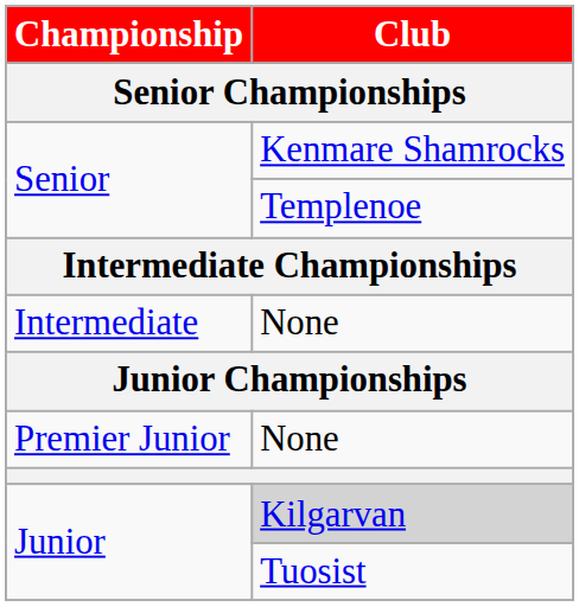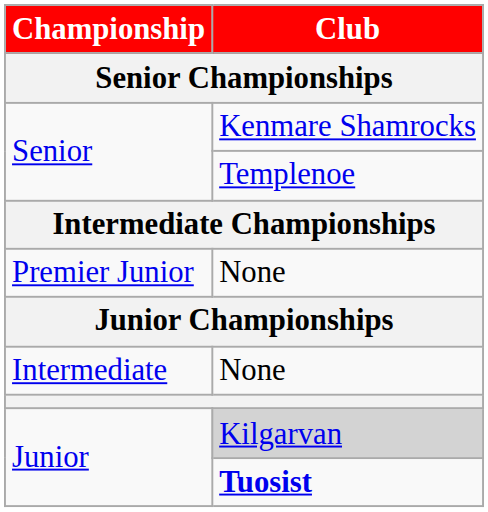row 6 | Championship: Intermediate -> Premier Junior
row 8 | Championship: Premier Junior -> Intermediate
row 11 | Club: normal -> bold
